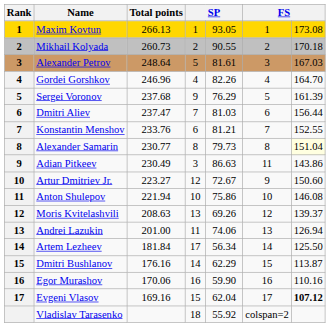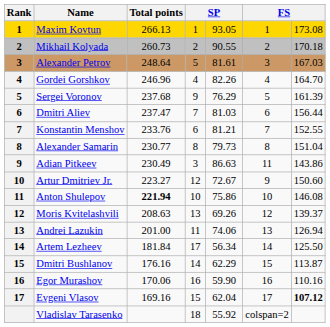Alexander Samarin | column 7: lightyellow background -> no background
Anton Shulepov | Total points: normal -> bold
